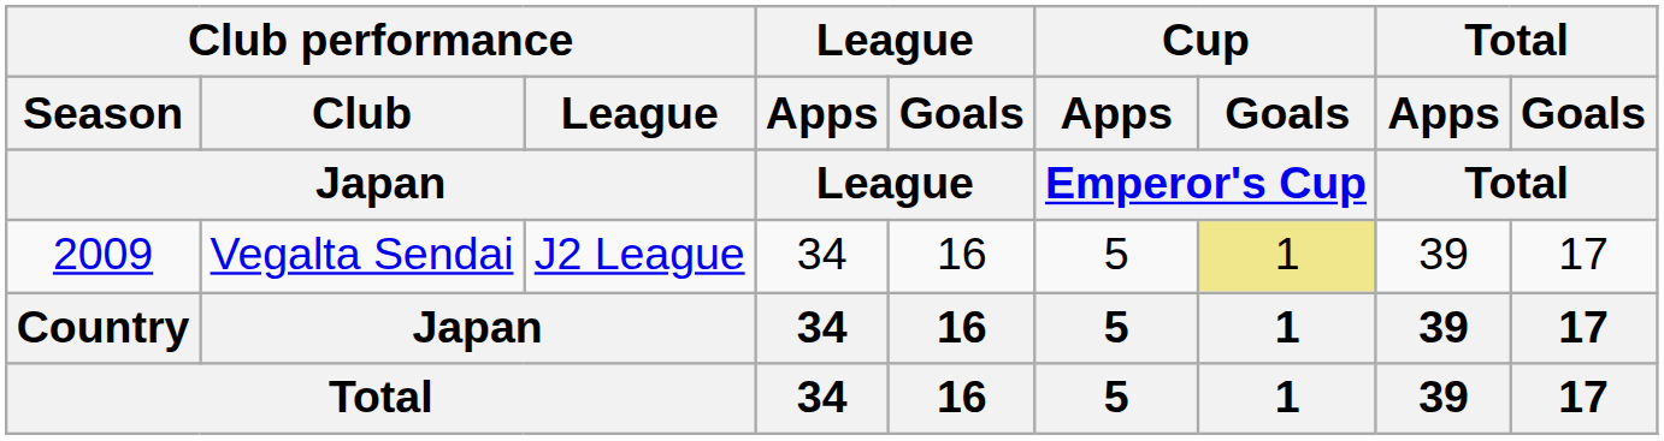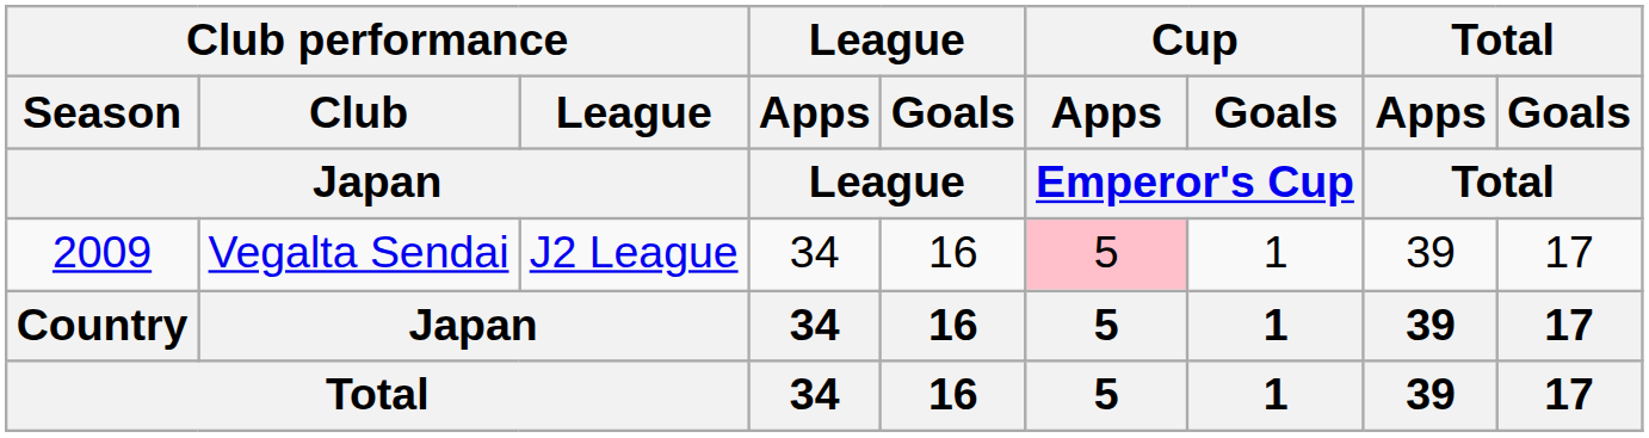Vegalta Sendai | Cup / Apps / Emperor's Cup: no background -> pink background
Vegalta Sendai | Cup / Goals / Emperor's Cup: khaki background -> no background
